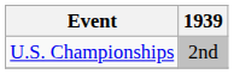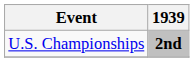U.S. Championships | 1939: normal -> bold
